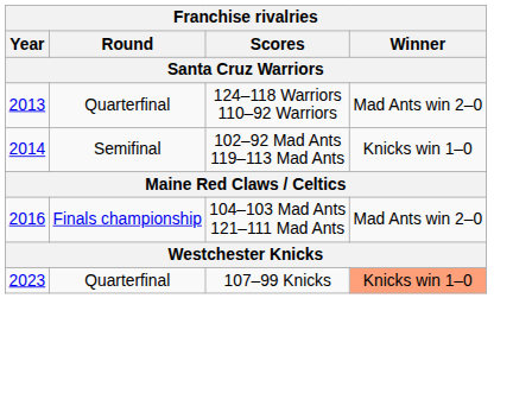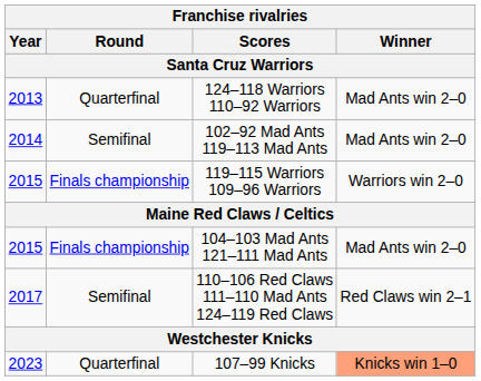102–92 Mad Ants 119–113 Mad Ants | Winner: Knicks win 1–0 -> Mad Ants win 2–0
+ row: 2015 | Finals championship | 119–115 Warriors 109–96 Warriors | Warriors win 2–0
104–103 Mad Ants 121–111 Mad Ants | Year: 2016 -> 2015
+ row: 2017 | Semifinal | 110–106 Red Claws 111–110 Mad Ants 124–119 Red Claws | Red Claws win 2–1
